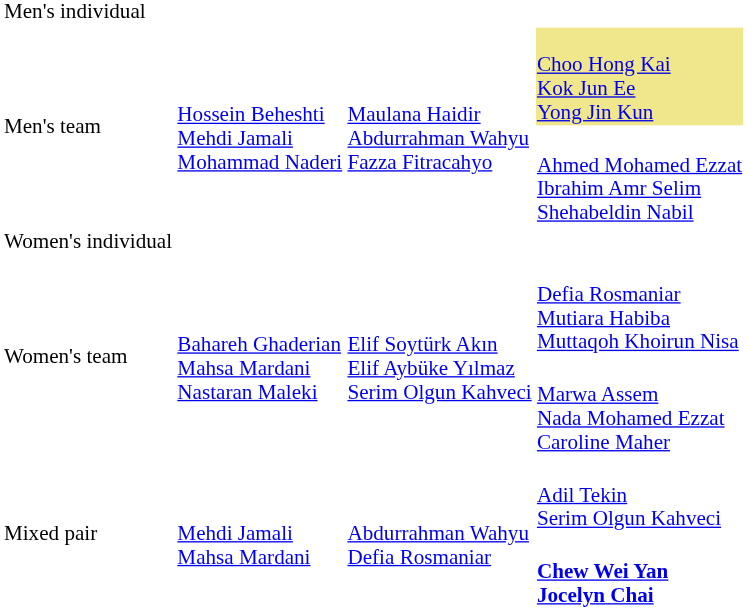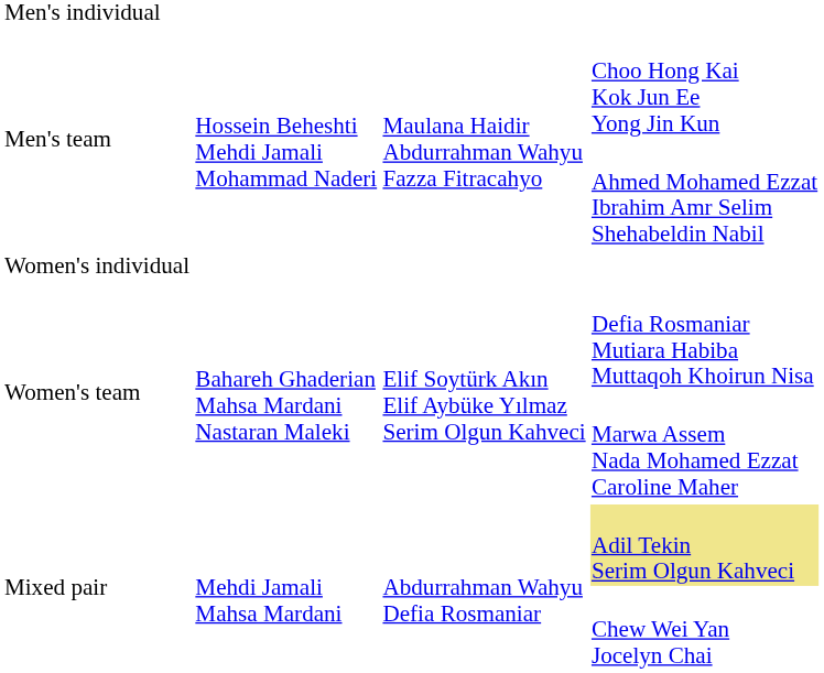Choo Hong Kai Kok Jun Ee Yong Jin Kun | column 4: khaki background -> no background
Adil Tekin Serim Olgun Kahveci | column 4: no background -> khaki background
Chew Wei Yan Jocelyn Chai | column 4: bold -> normal
